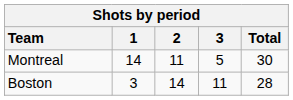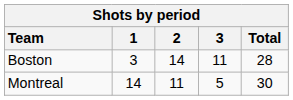rows swapped: Montreal <-> Boston
